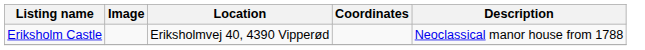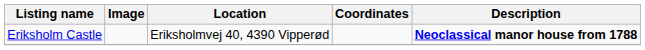Eriksholm Castle | Description: normal -> bold
